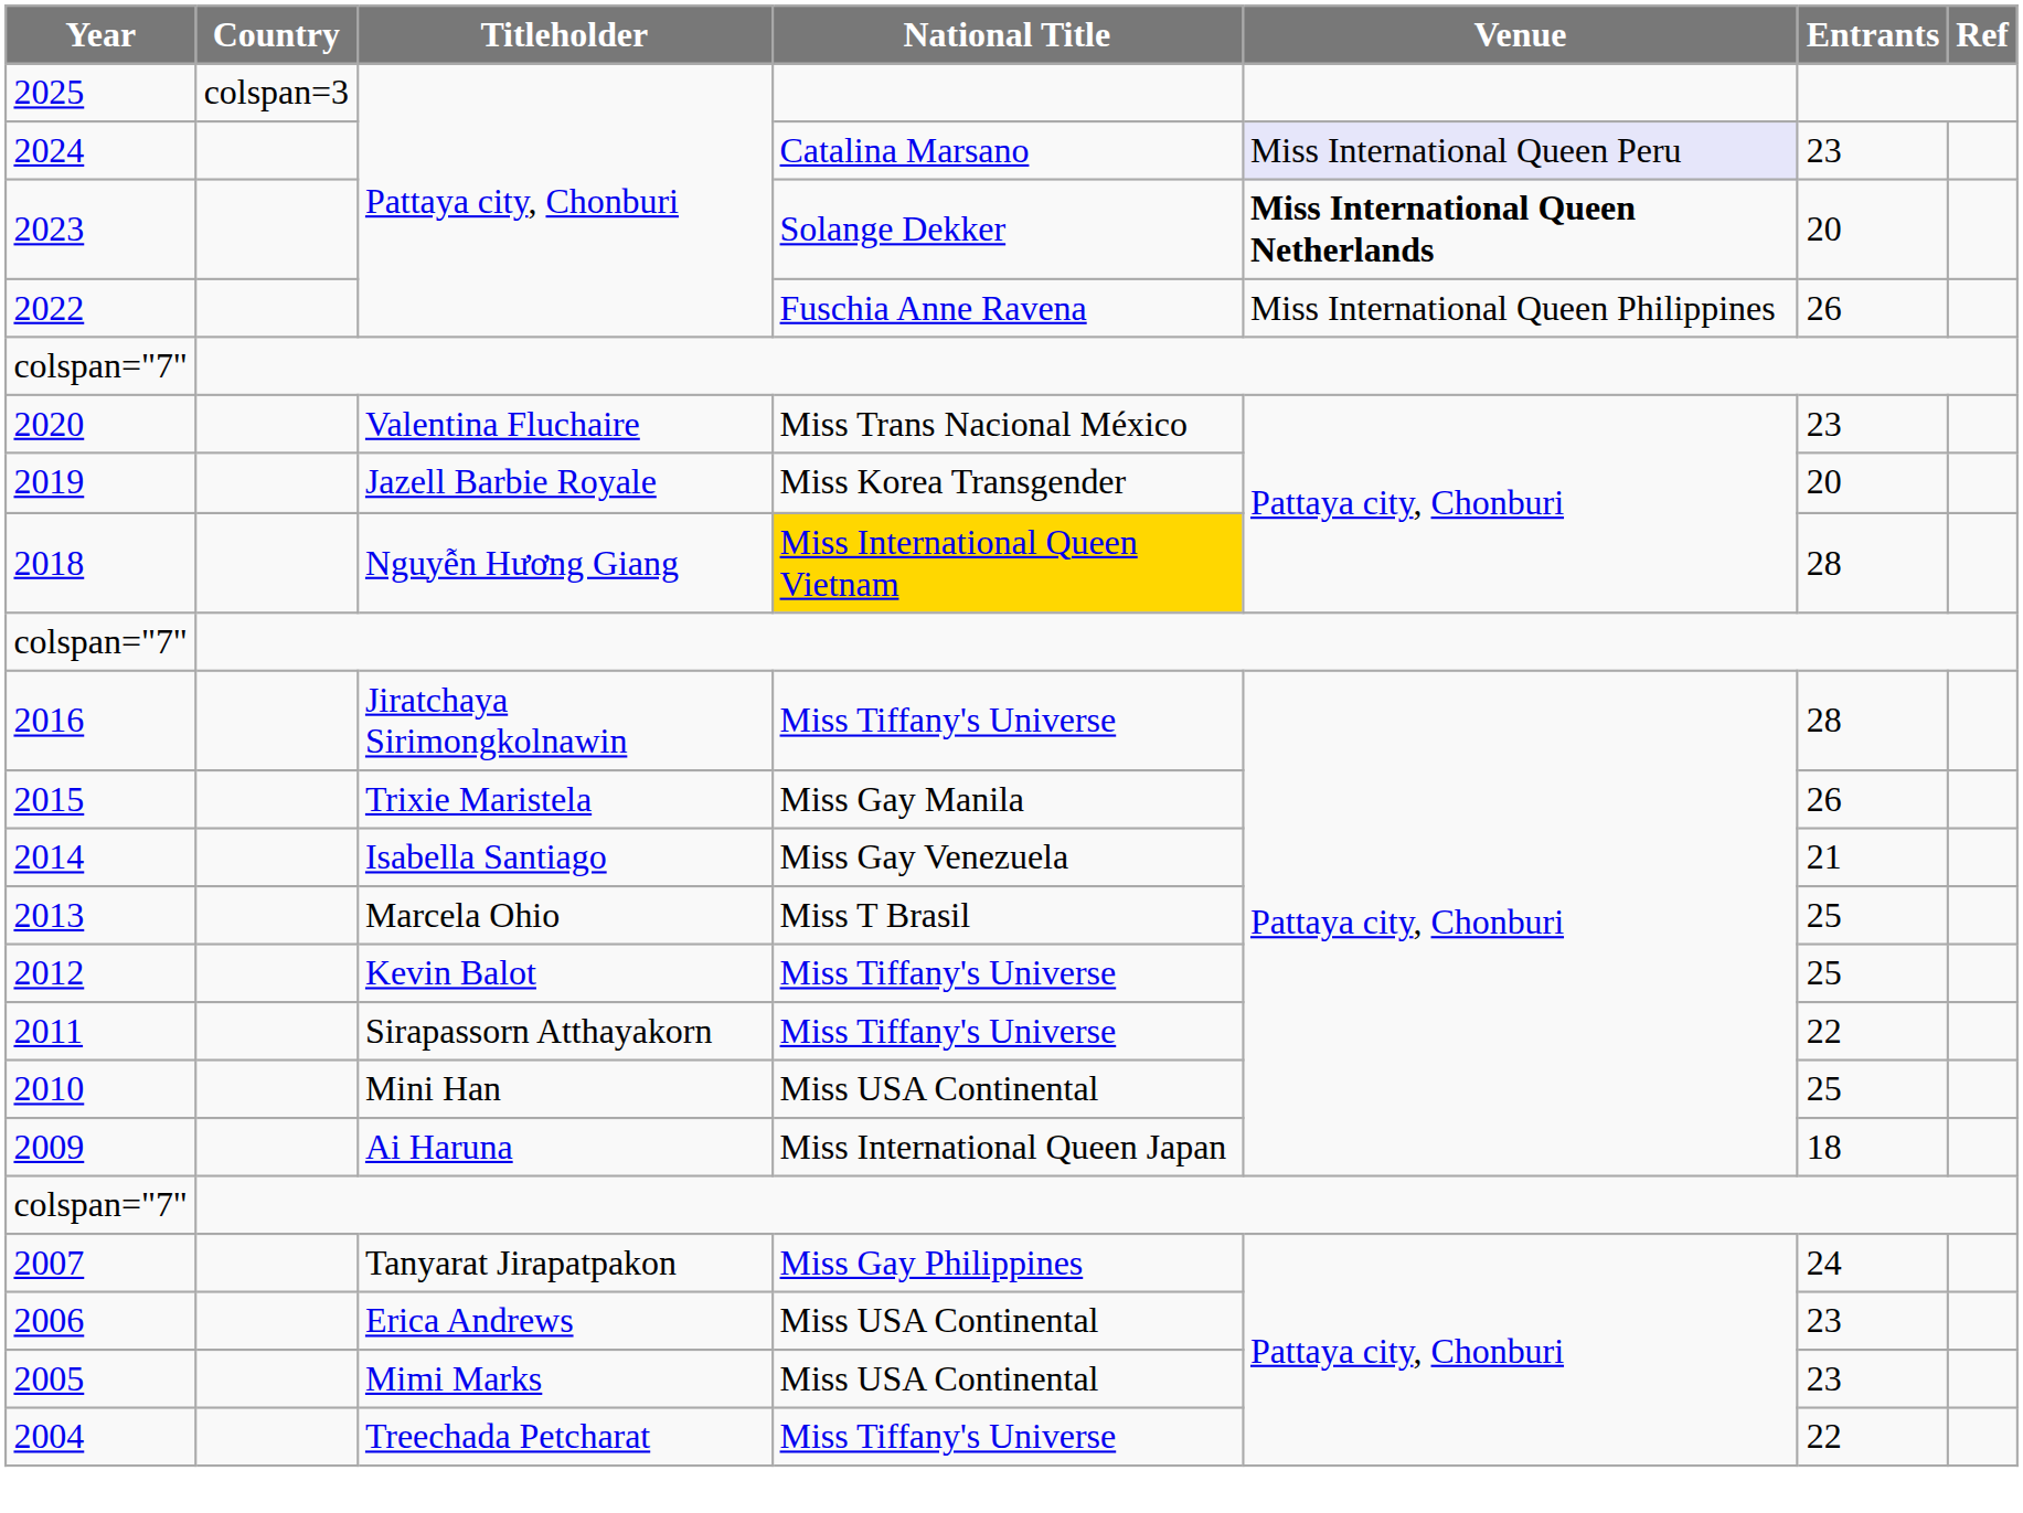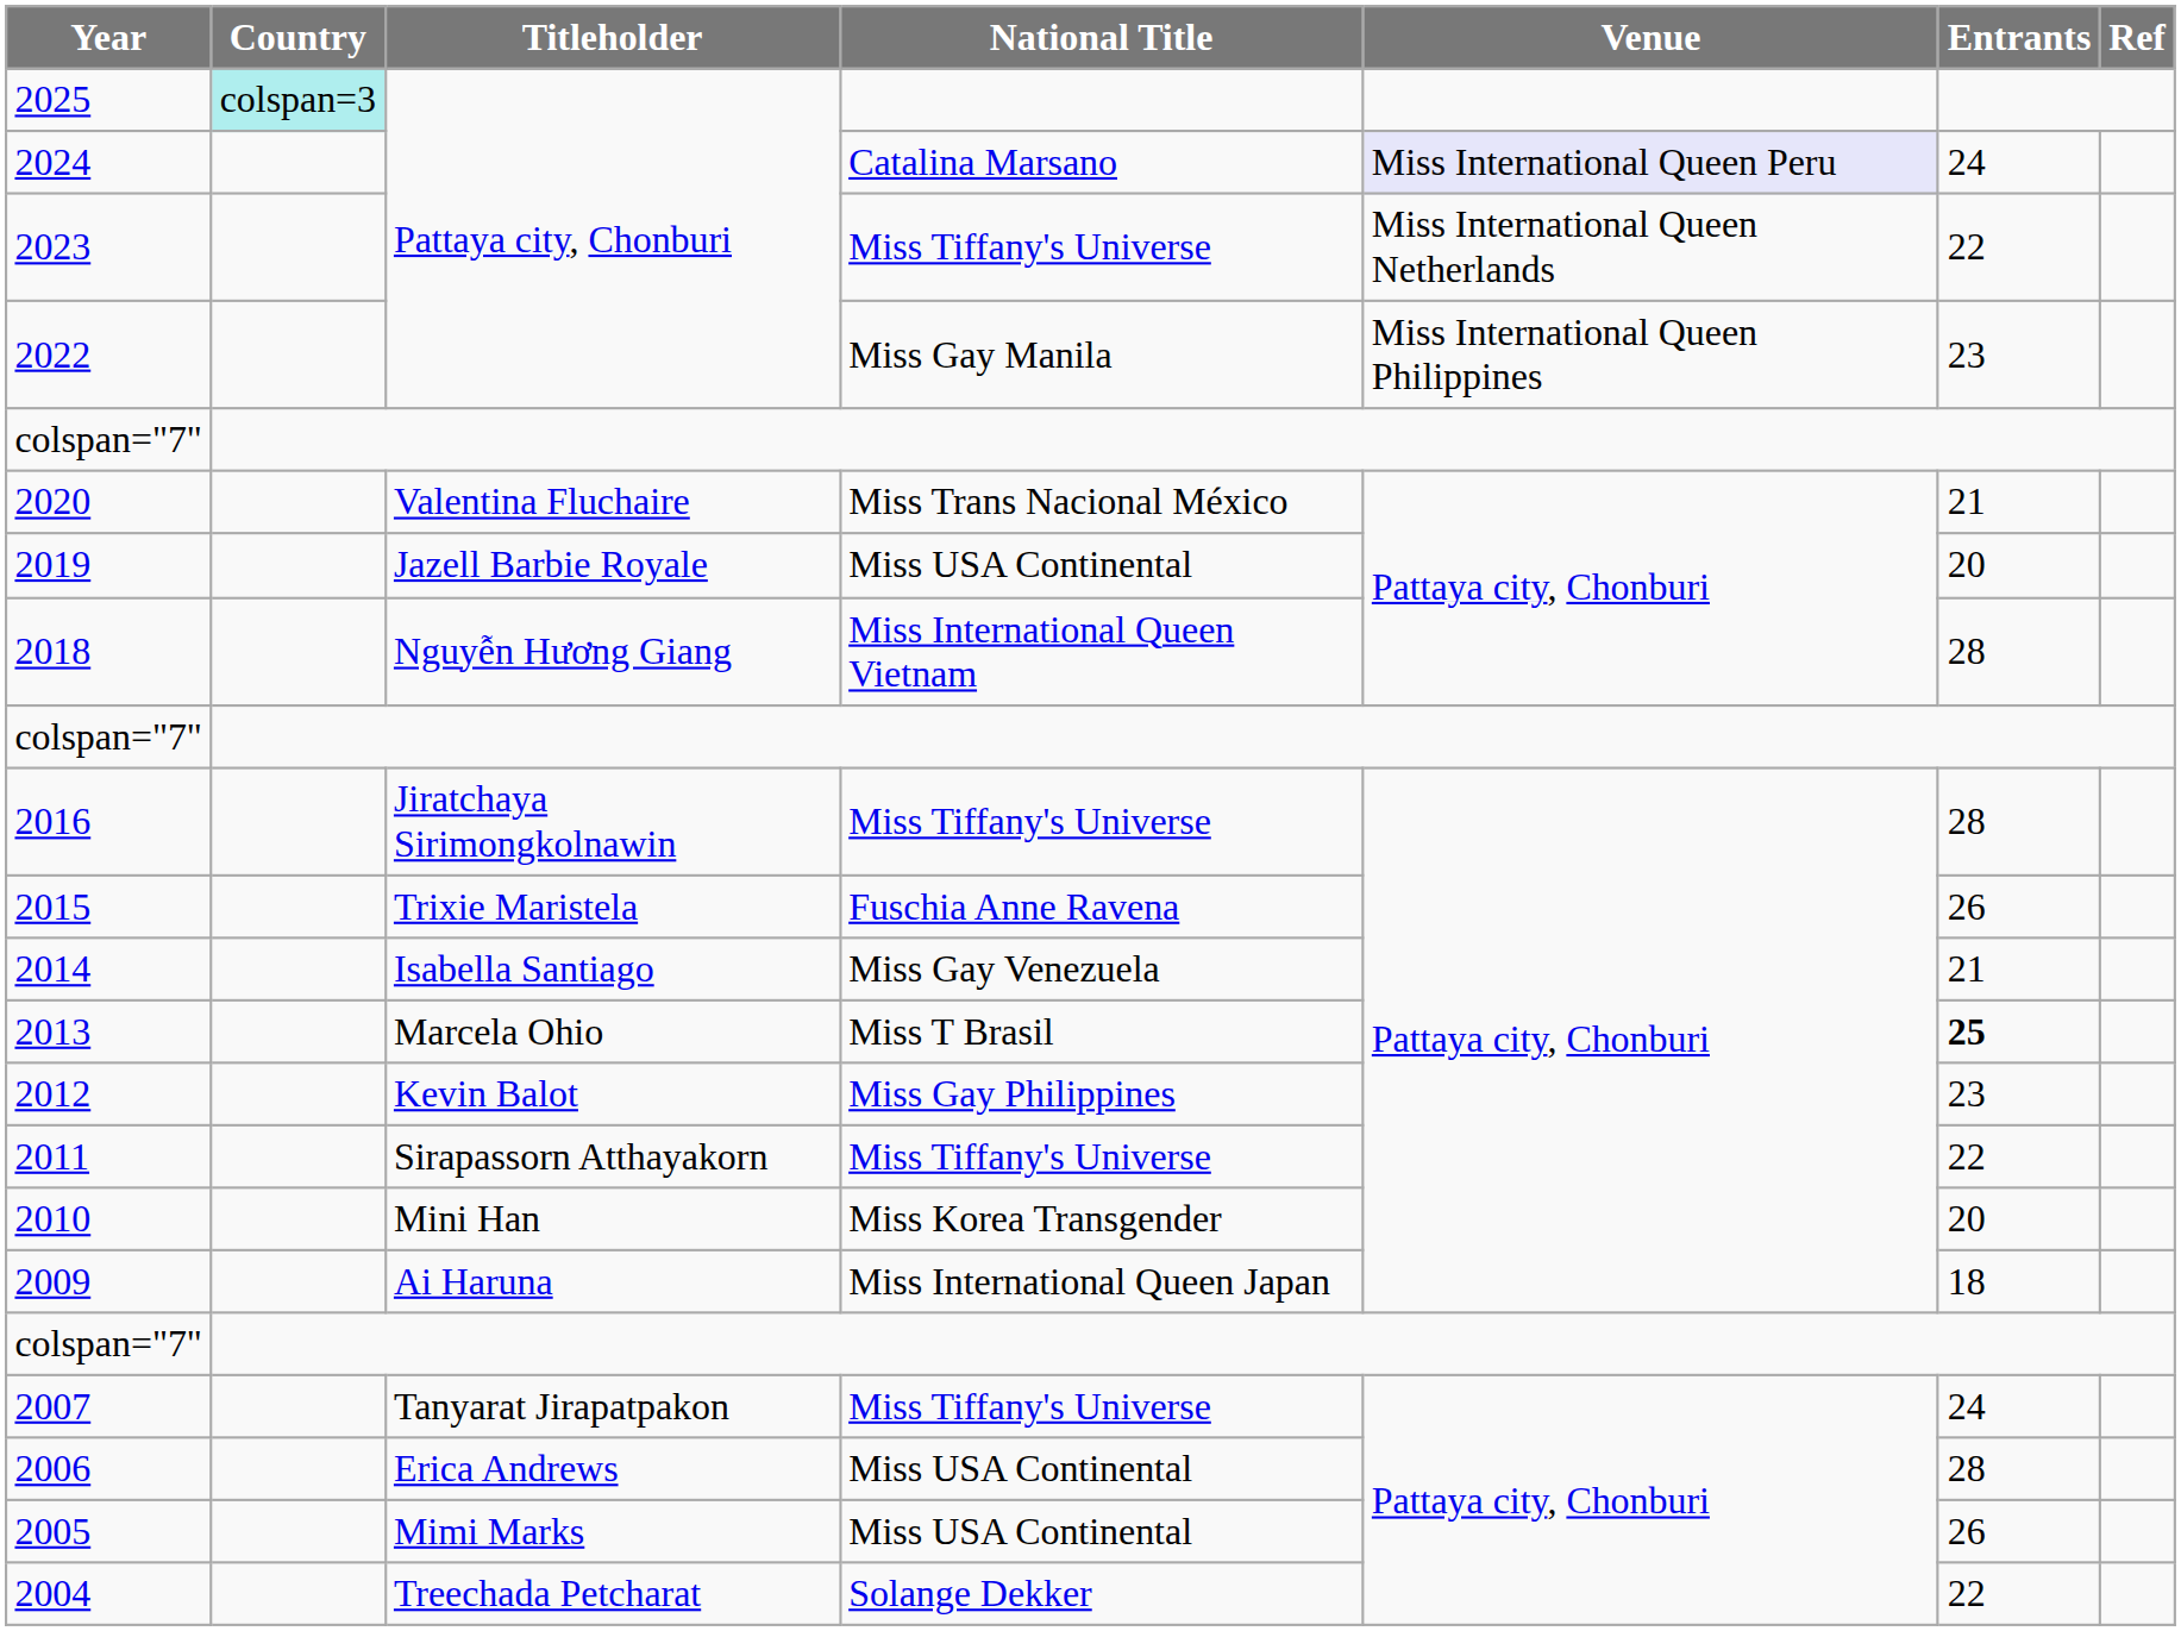2025 | Country: no background -> paleturquoise background
2024 | Entrants: 23 -> 24
2023 | National Title: Solange Dekker -> Miss Tiffany's Universe
2023 | Venue: bold -> normal
2023 | Entrants: 20 -> 22
2022 | National Title: Fuschia Anne Ravena -> Miss Gay Manila
2022 | Entrants: 26 -> 23
2020 | Entrants: 23 -> 21
2019 | National Title: Miss Korea Transgender -> Miss USA Continental
2018 | National Title: gold background -> no background
2015 | National Title: Miss Gay Manila -> Fuschia Anne Ravena
2013 | Entrants: normal -> bold
2012 | National Title: Miss Tiffany's Universe -> Miss Gay Philippines
2012 | Entrants: 25 -> 23
2010 | National Title: Miss USA Continental -> Miss Korea Transgender
2010 | Entrants: 25 -> 20
2007 | National Title: Miss Gay Philippines -> Miss Tiffany's Universe
2006 | Entrants: 23 -> 28
2005 | Entrants: 23 -> 26
2004 | National Title: Miss Tiffany's Universe -> Solange Dekker
